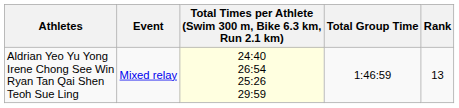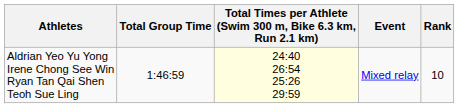columns swapped: Event <-> Total Group Time
row 2 | Rank: 13 -> 10
